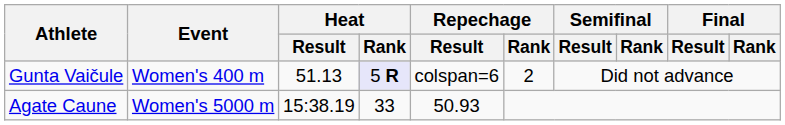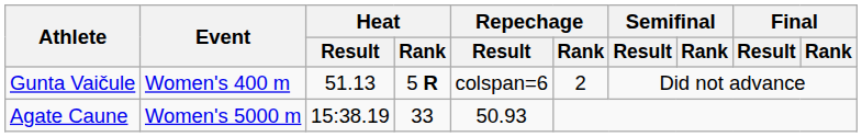Gunta Vaičule | Heat / Rank: lavender background -> no background
